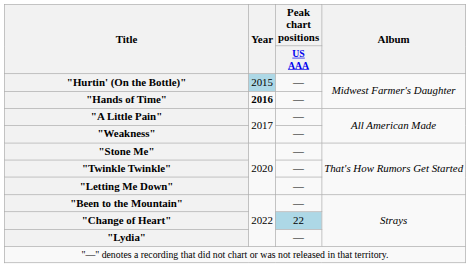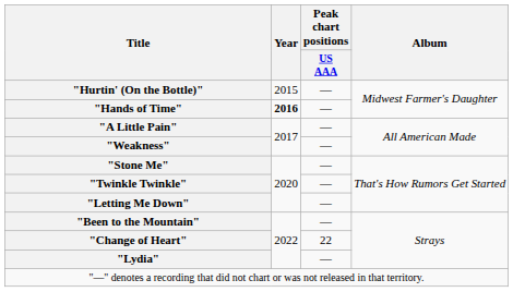"Hurtin' (On the Bottle)" | Year: lightblue background -> no background
"Change of Heart" | Peak chart positions / US AAA: lightblue background -> no background
